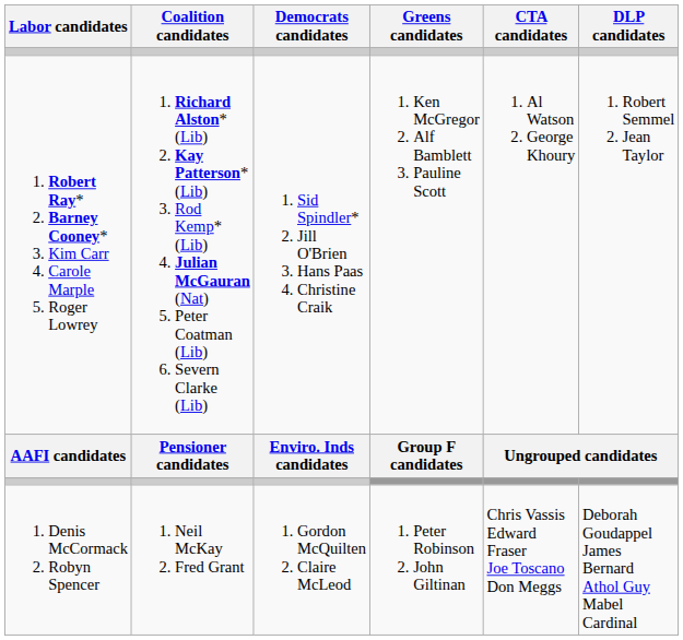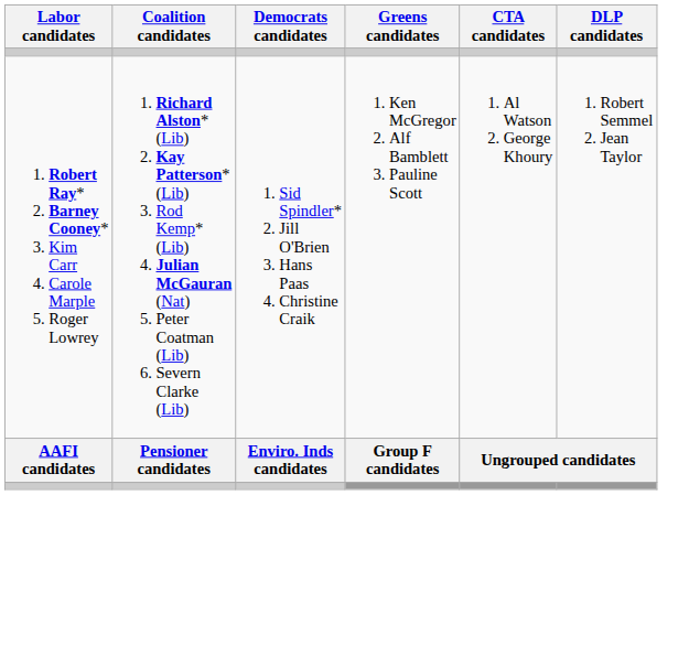- row: Denis McCormack Robyn Spencer | Neil McKay Fred Grant | Gordon McQuilten Claire McLeod | Peter Robinson John Giltinan | Chris Vassis Edward Fraser Joe Toscano Don Meggs | Deborah Goudappel James Bernard Athol Guy Mabel Cardinal
